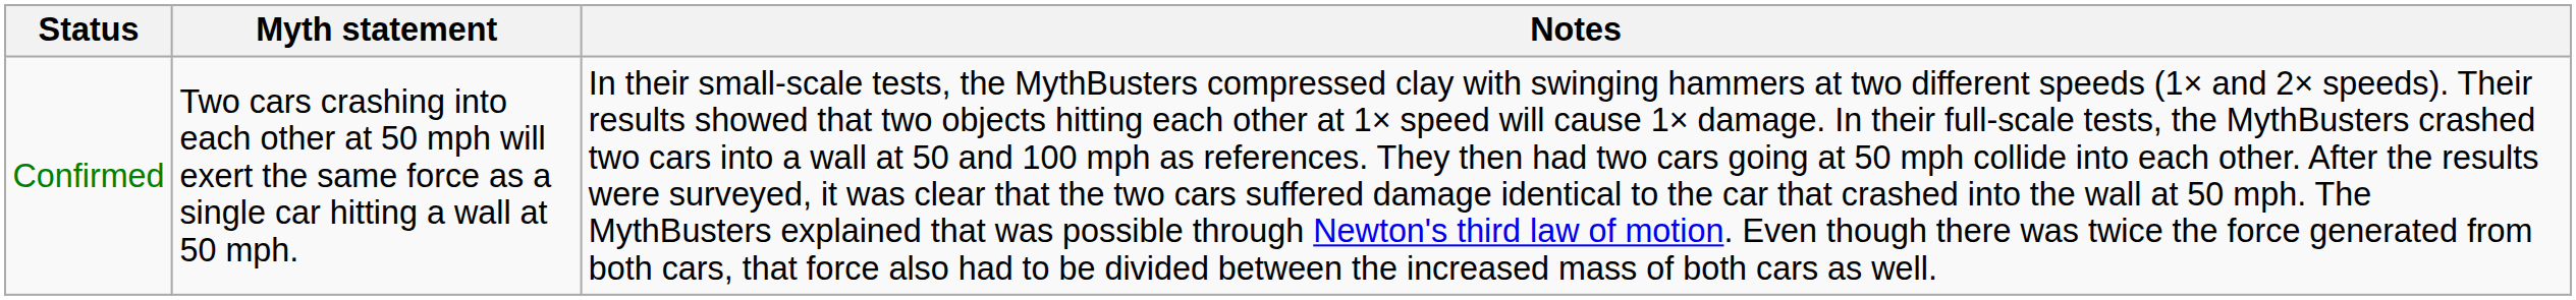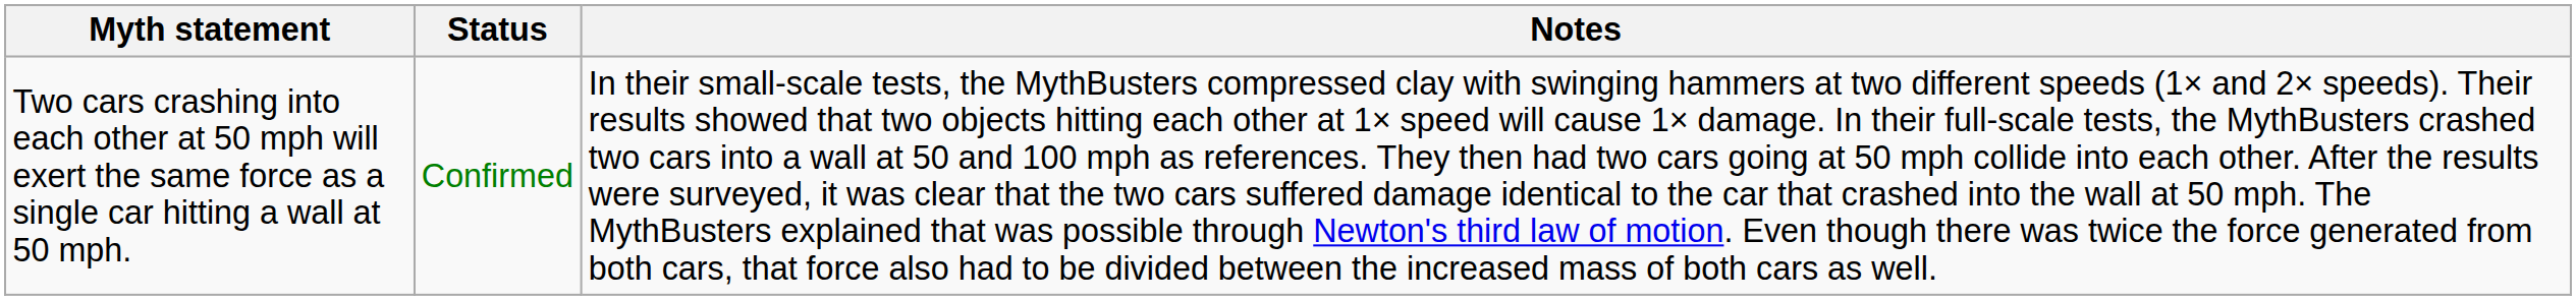columns swapped: Myth statement <-> Status
